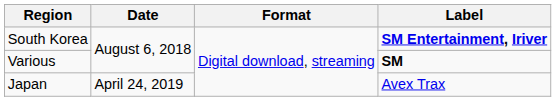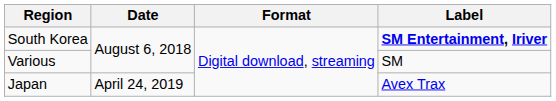Various | Label: bold -> normal
